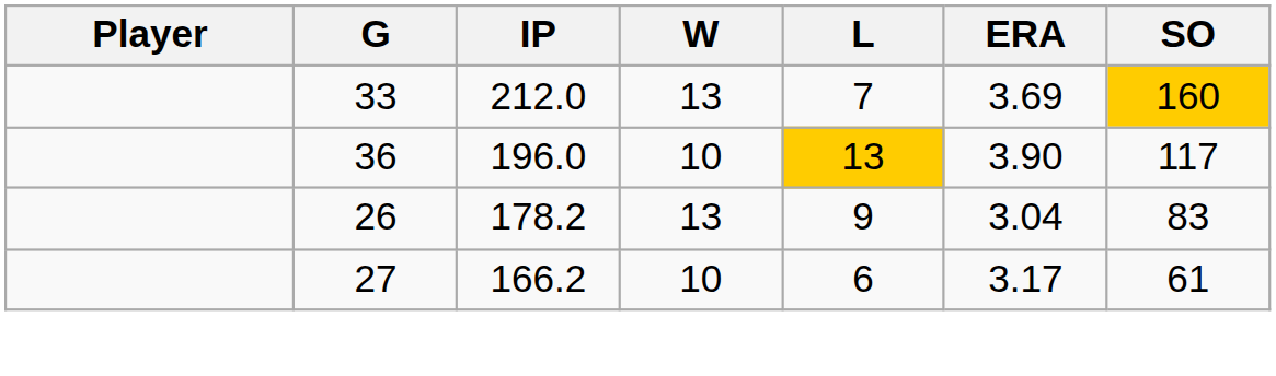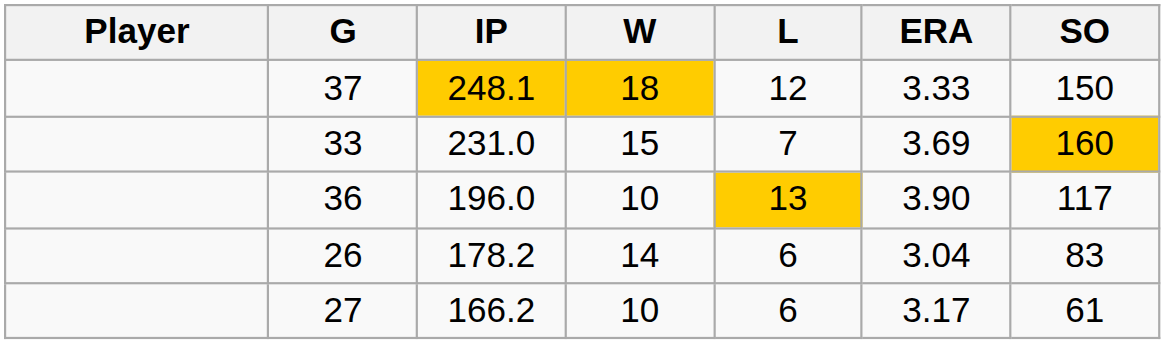+ row: 37 | 248.1 | 18 | 12 | 3.33 | 150
33 | IP: 212.0 -> 231.0
33 | W: 13 -> 15
26 | W: 13 -> 14
26 | L: 9 -> 6
